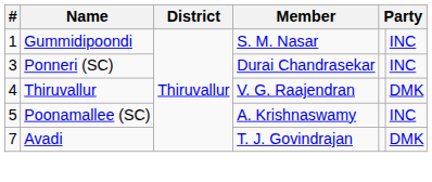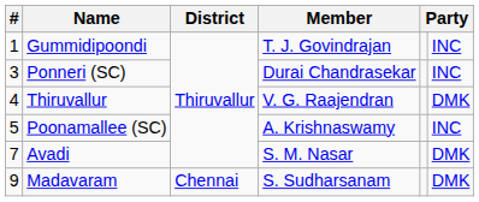Gummidipoondi | Member: S. M. Nasar -> T. J. Govindrajan
Avadi | Member: T. J. Govindrajan -> S. M. Nasar
+ row: 9 | Madavaram | Chennai | S. Sudharsanam | DMK
